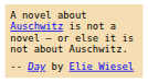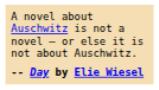row 2 | column 1: normal -> bold
